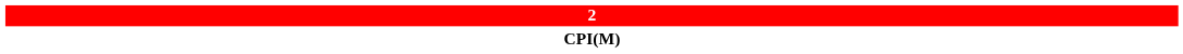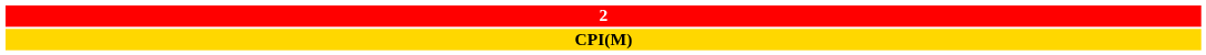row 2 | column 1: no background -> gold background
